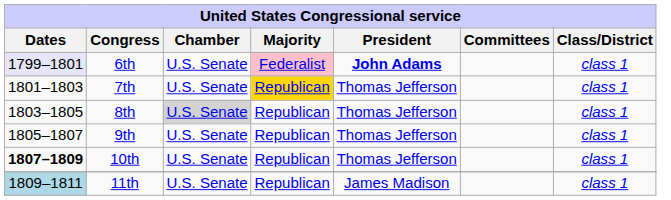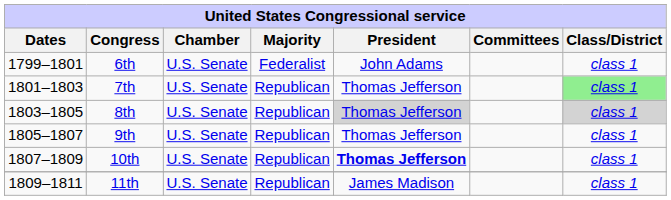6th | Dates: lavender background -> no background
6th | Majority: pink background -> no background
6th | President: bold -> normal
7th | Majority: gold background -> no background
7th | Class/District: no background -> lightgreen background
8th | Chamber: lightgrey background -> no background
8th | President: no background -> lightgrey background
8th | Class/District: no background -> lightgrey background
10th | Dates: bold -> normal
10th | President: normal -> bold
11th | Dates: lightblue background -> no background
